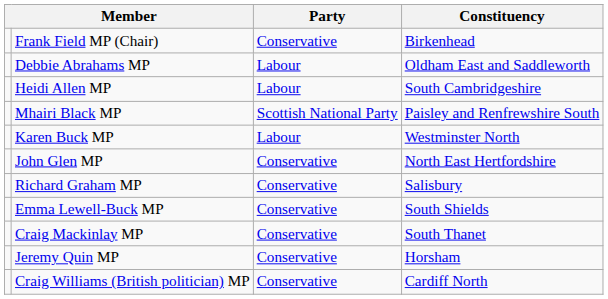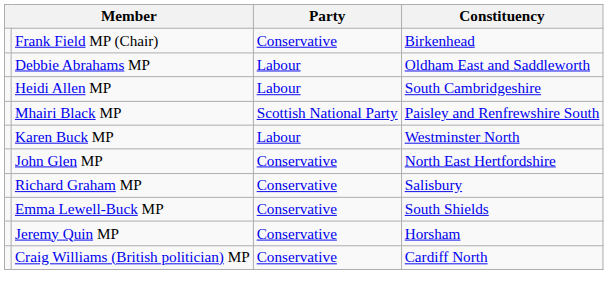- row: Craig Mackinlay MP | Conservative | South Thanet
